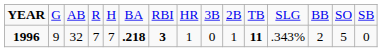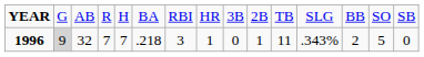1996 | column 2: no background -> lightgrey background
1996 | column 6: bold -> normal
1996 | column 7: bold -> normal
1996 | column 11: bold -> normal
